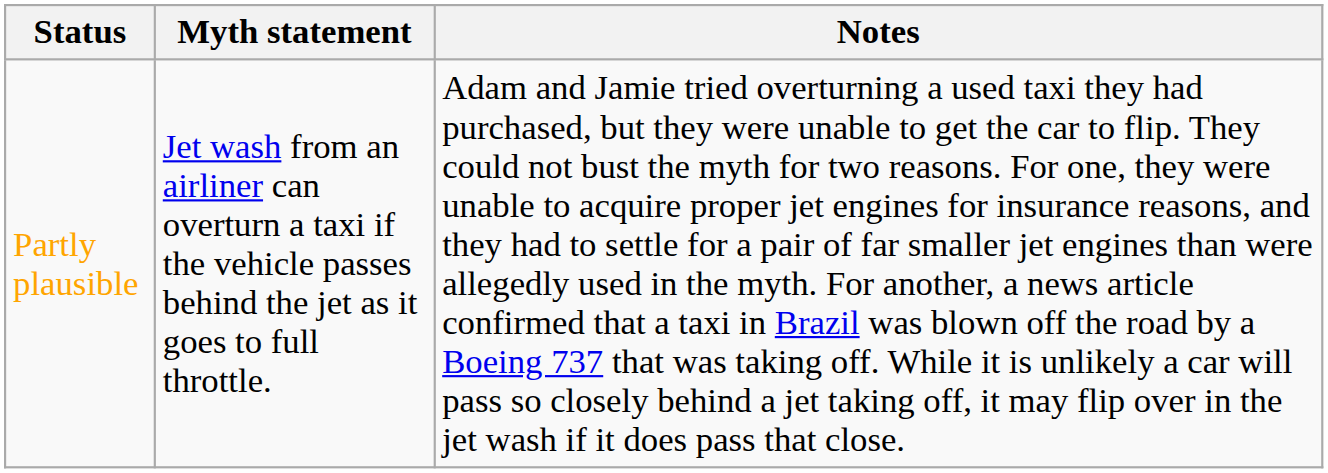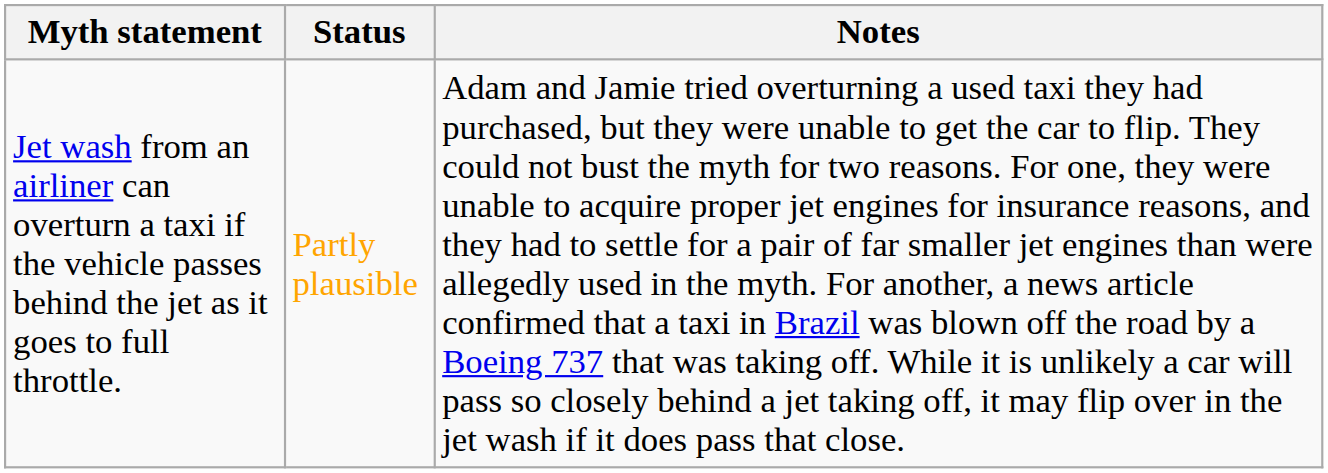columns swapped: Myth statement <-> Status
